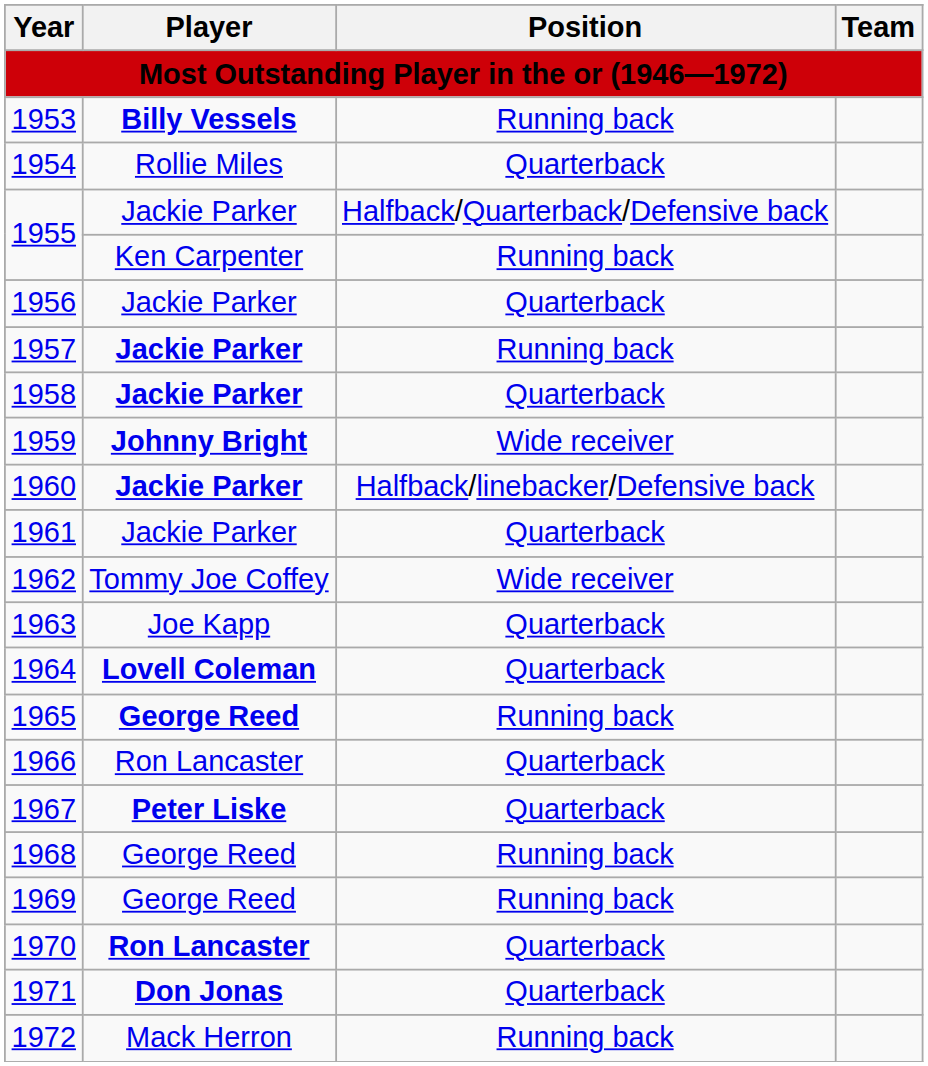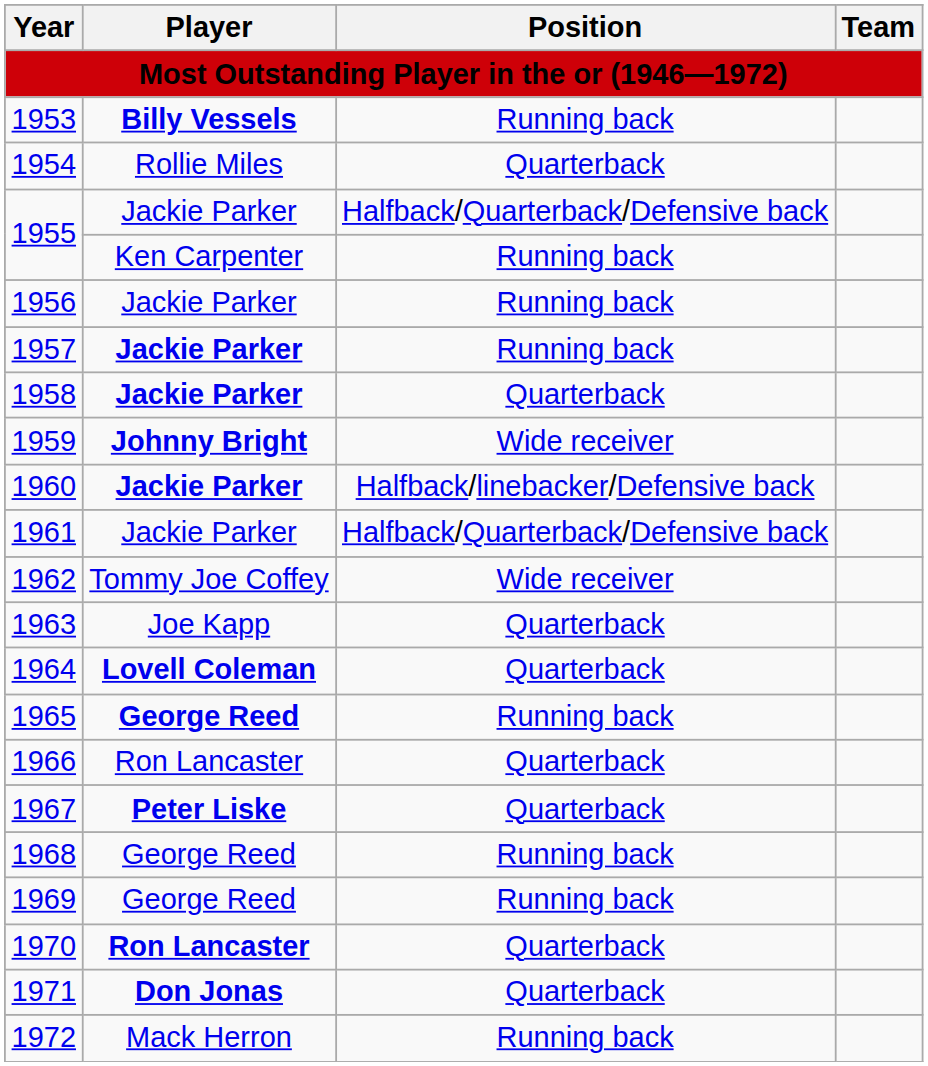1956 | Position: Quarterback -> Running back
1961 | Position: Quarterback -> Halfback/Quarterback/Defensive back
